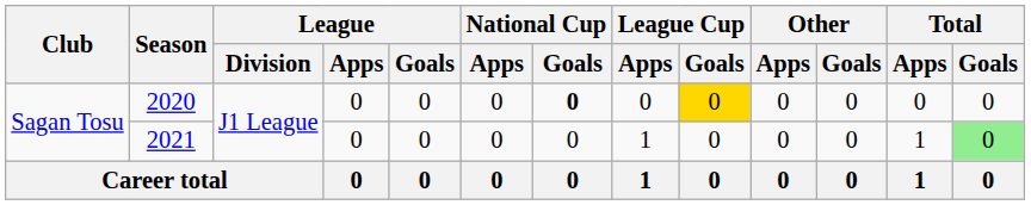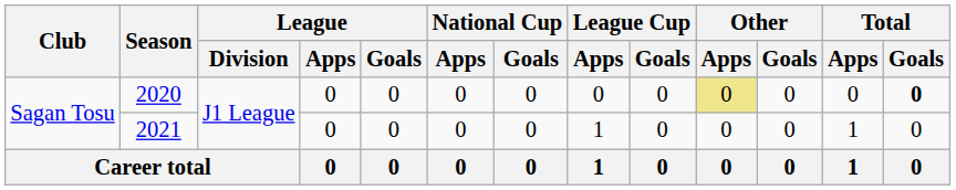2020 | National Cup / Goals: bold -> normal
2020 | League Cup / Goals: gold background -> no background
2020 | Other / Apps: no background -> khaki background
2020 | Total / Goals: normal -> bold
2021 | Total / Goals: lightgreen background -> no background
